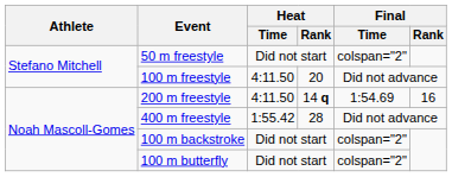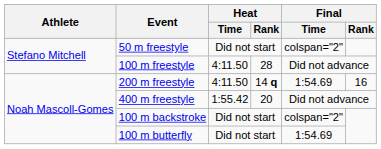100 m freestyle | Heat / Rank: 20 -> 28
400 m freestyle | Heat / Rank: 28 -> 20
100 m butterfly | Final / Time: colspan="2" -> 1:54.69
